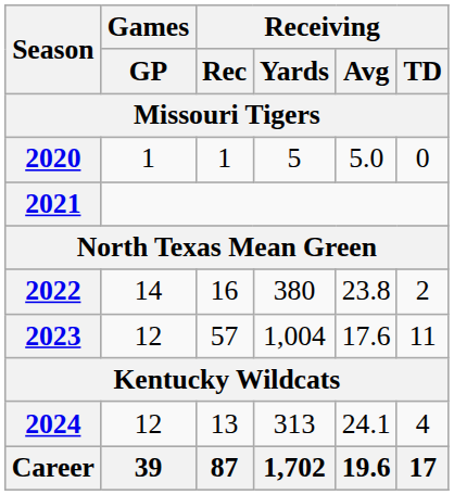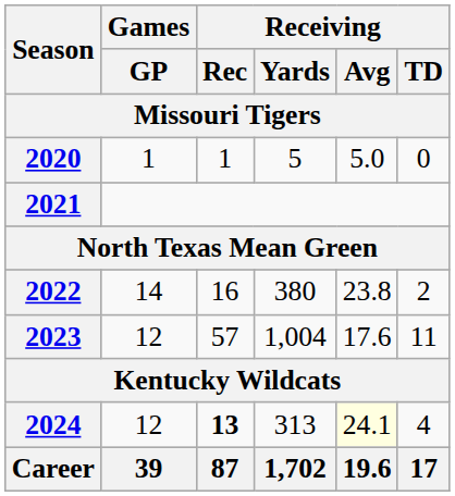2024 | Receiving / Rec: normal -> bold
2024 | Receiving / Avg: no background -> lightyellow background
